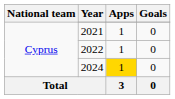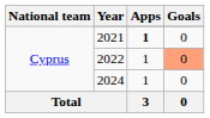2021 | Apps: normal -> bold
2022 | Goals: no background -> lightsalmon background
2024 | Apps: gold background -> no background
